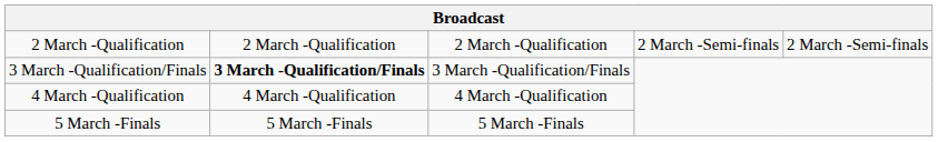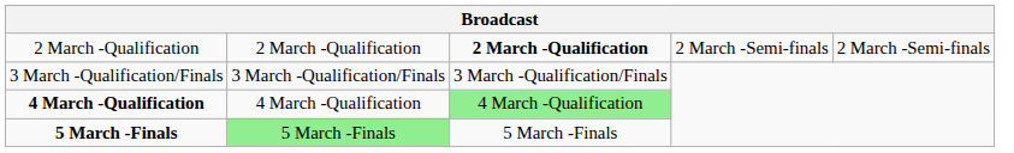row 2 | column 3: normal -> bold
row 3 | column 2: bold -> normal
row 4 | column 1: normal -> bold
row 4 | column 3: no background -> lightgreen background
row 5 | column 1: normal -> bold
row 5 | column 2: no background -> lightgreen background
